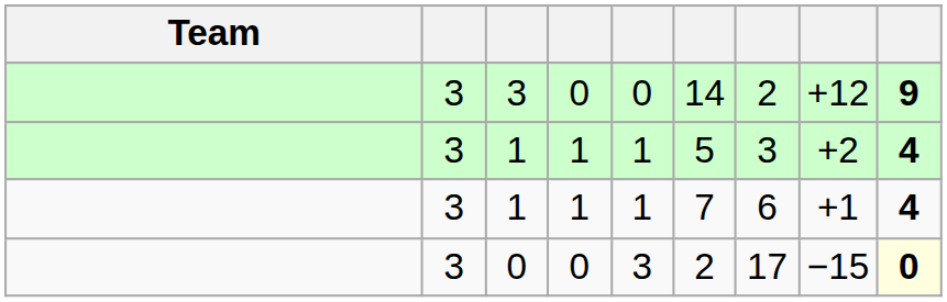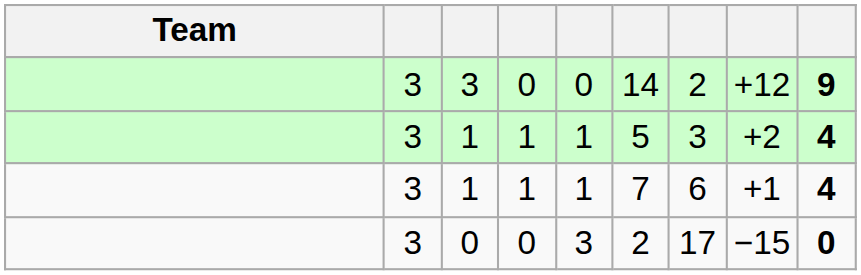row 5 | column 9: lightyellow background -> no background
